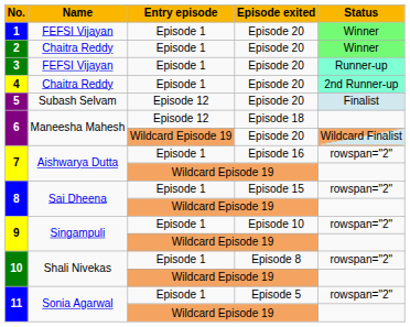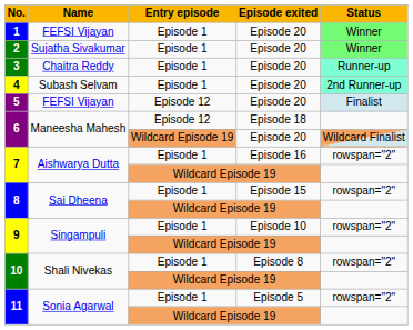2 | Name: Chaitra Reddy -> Sujatha Sivakumar
3 | Name: FEFSI Vijayan -> Chaitra Reddy
4 | Name: Chaitra Reddy -> Subash Selvam
5 | Name: Subash Selvam -> FEFSI Vijayan
